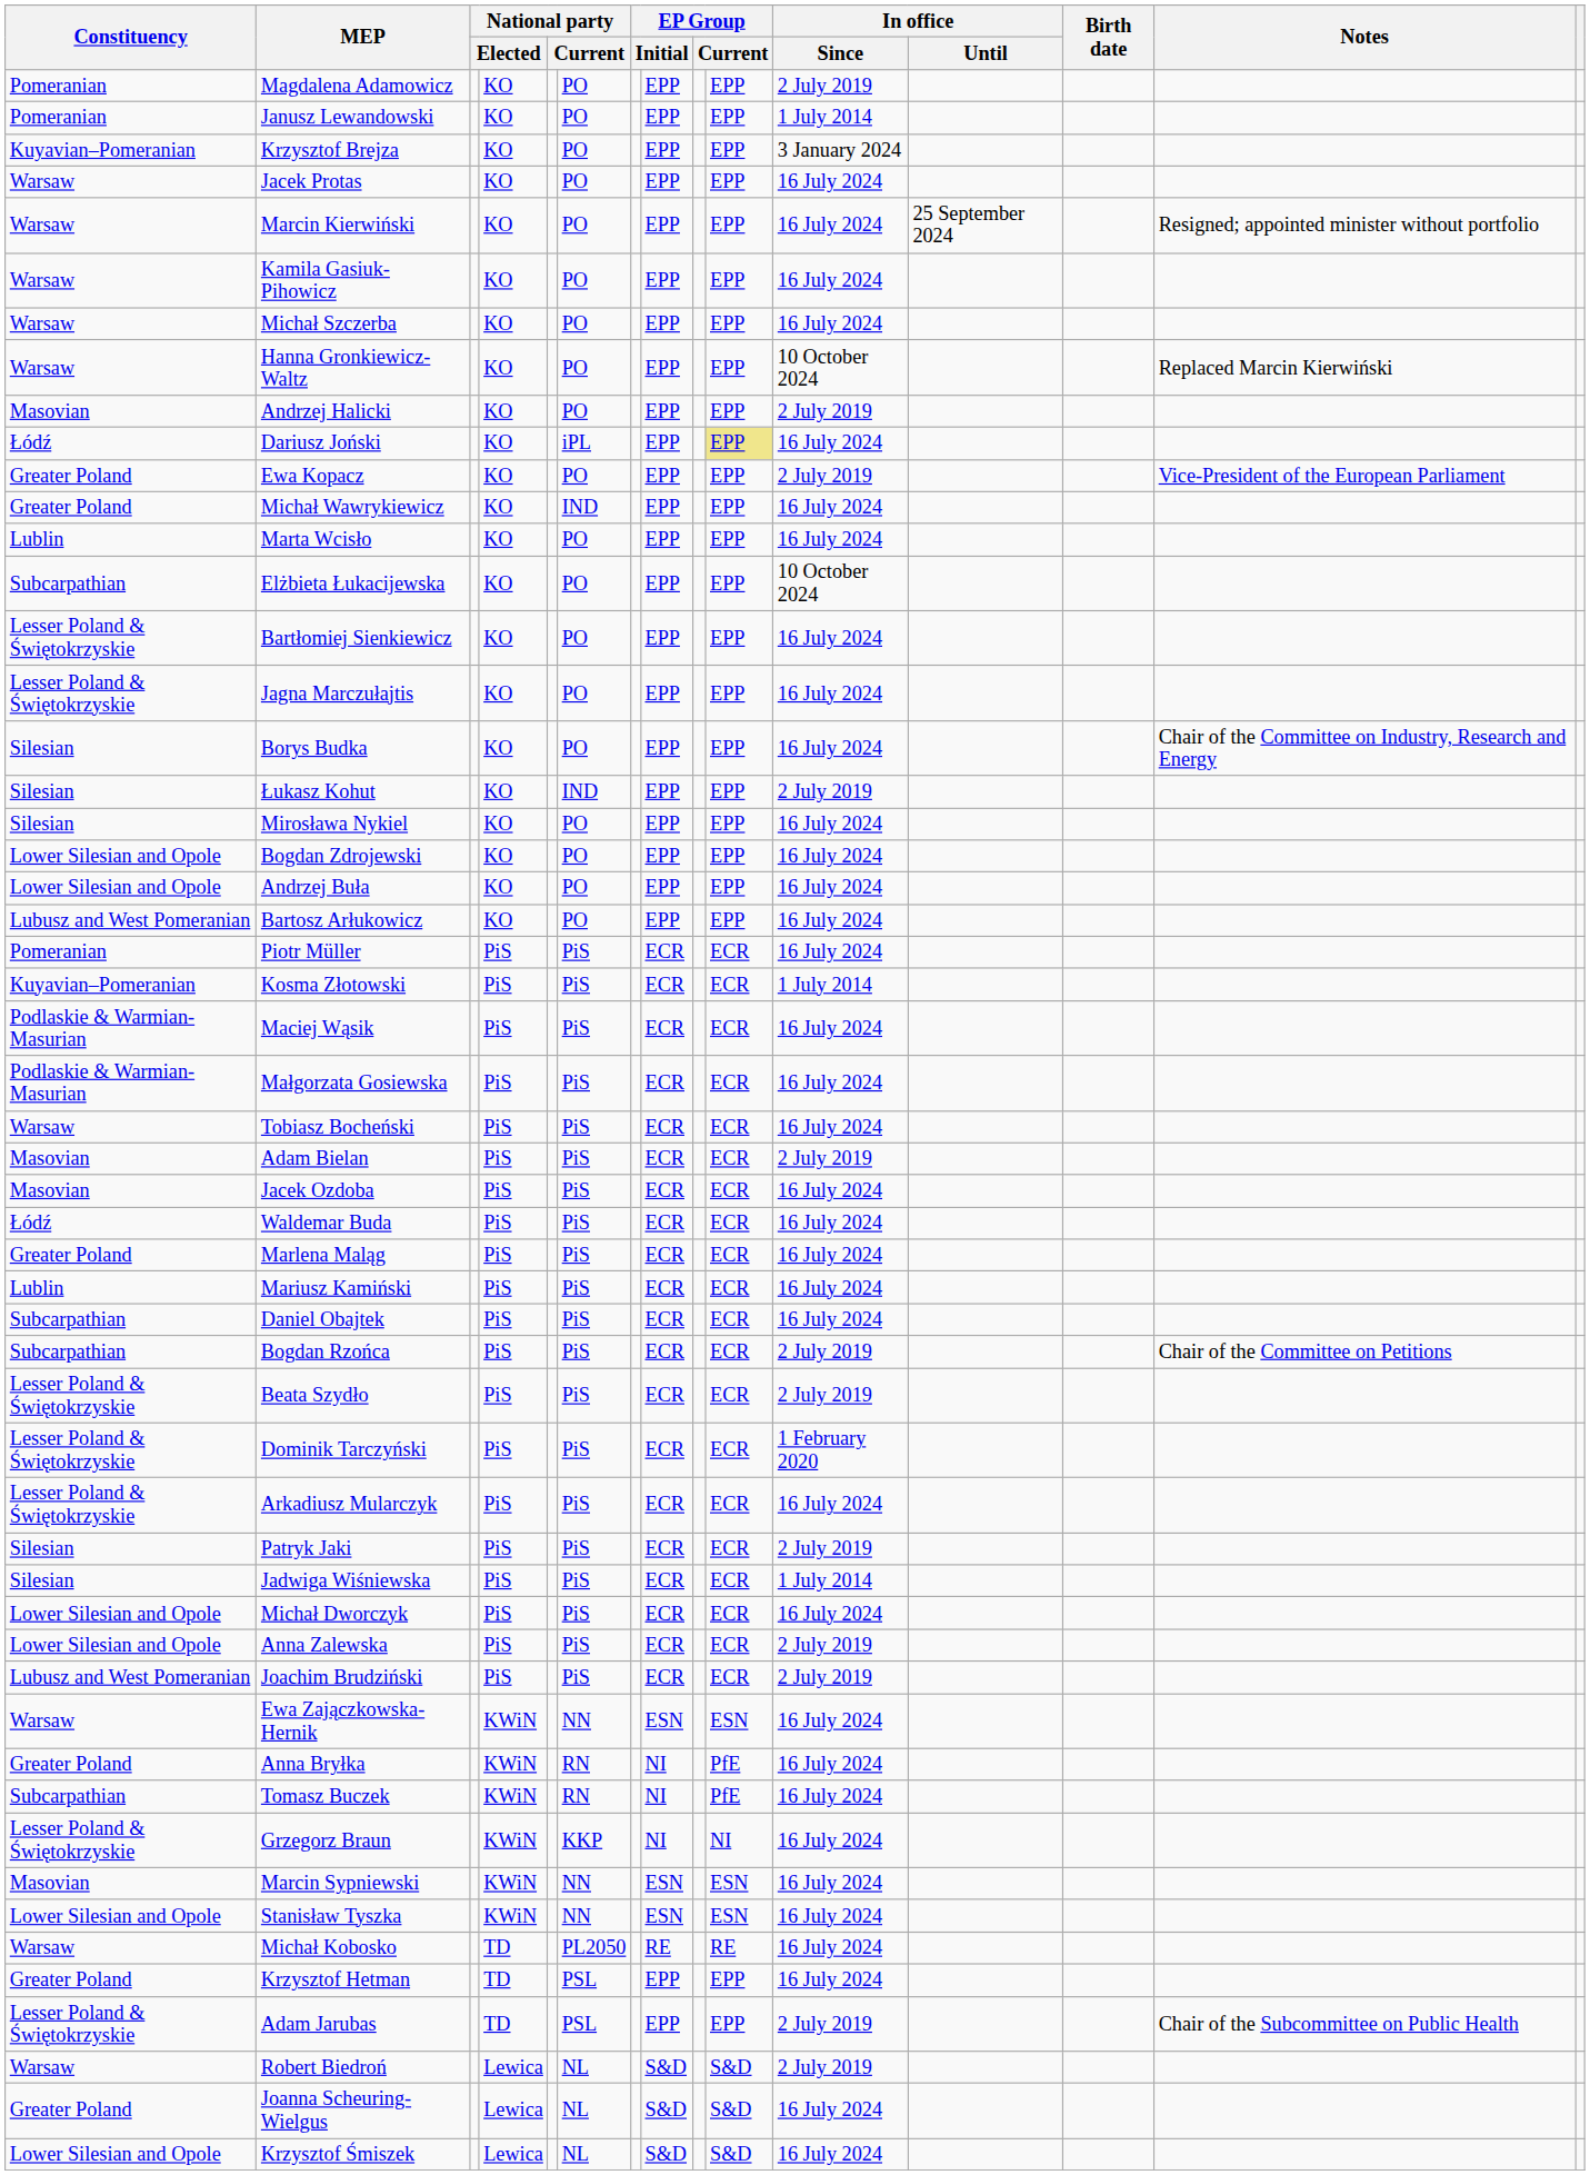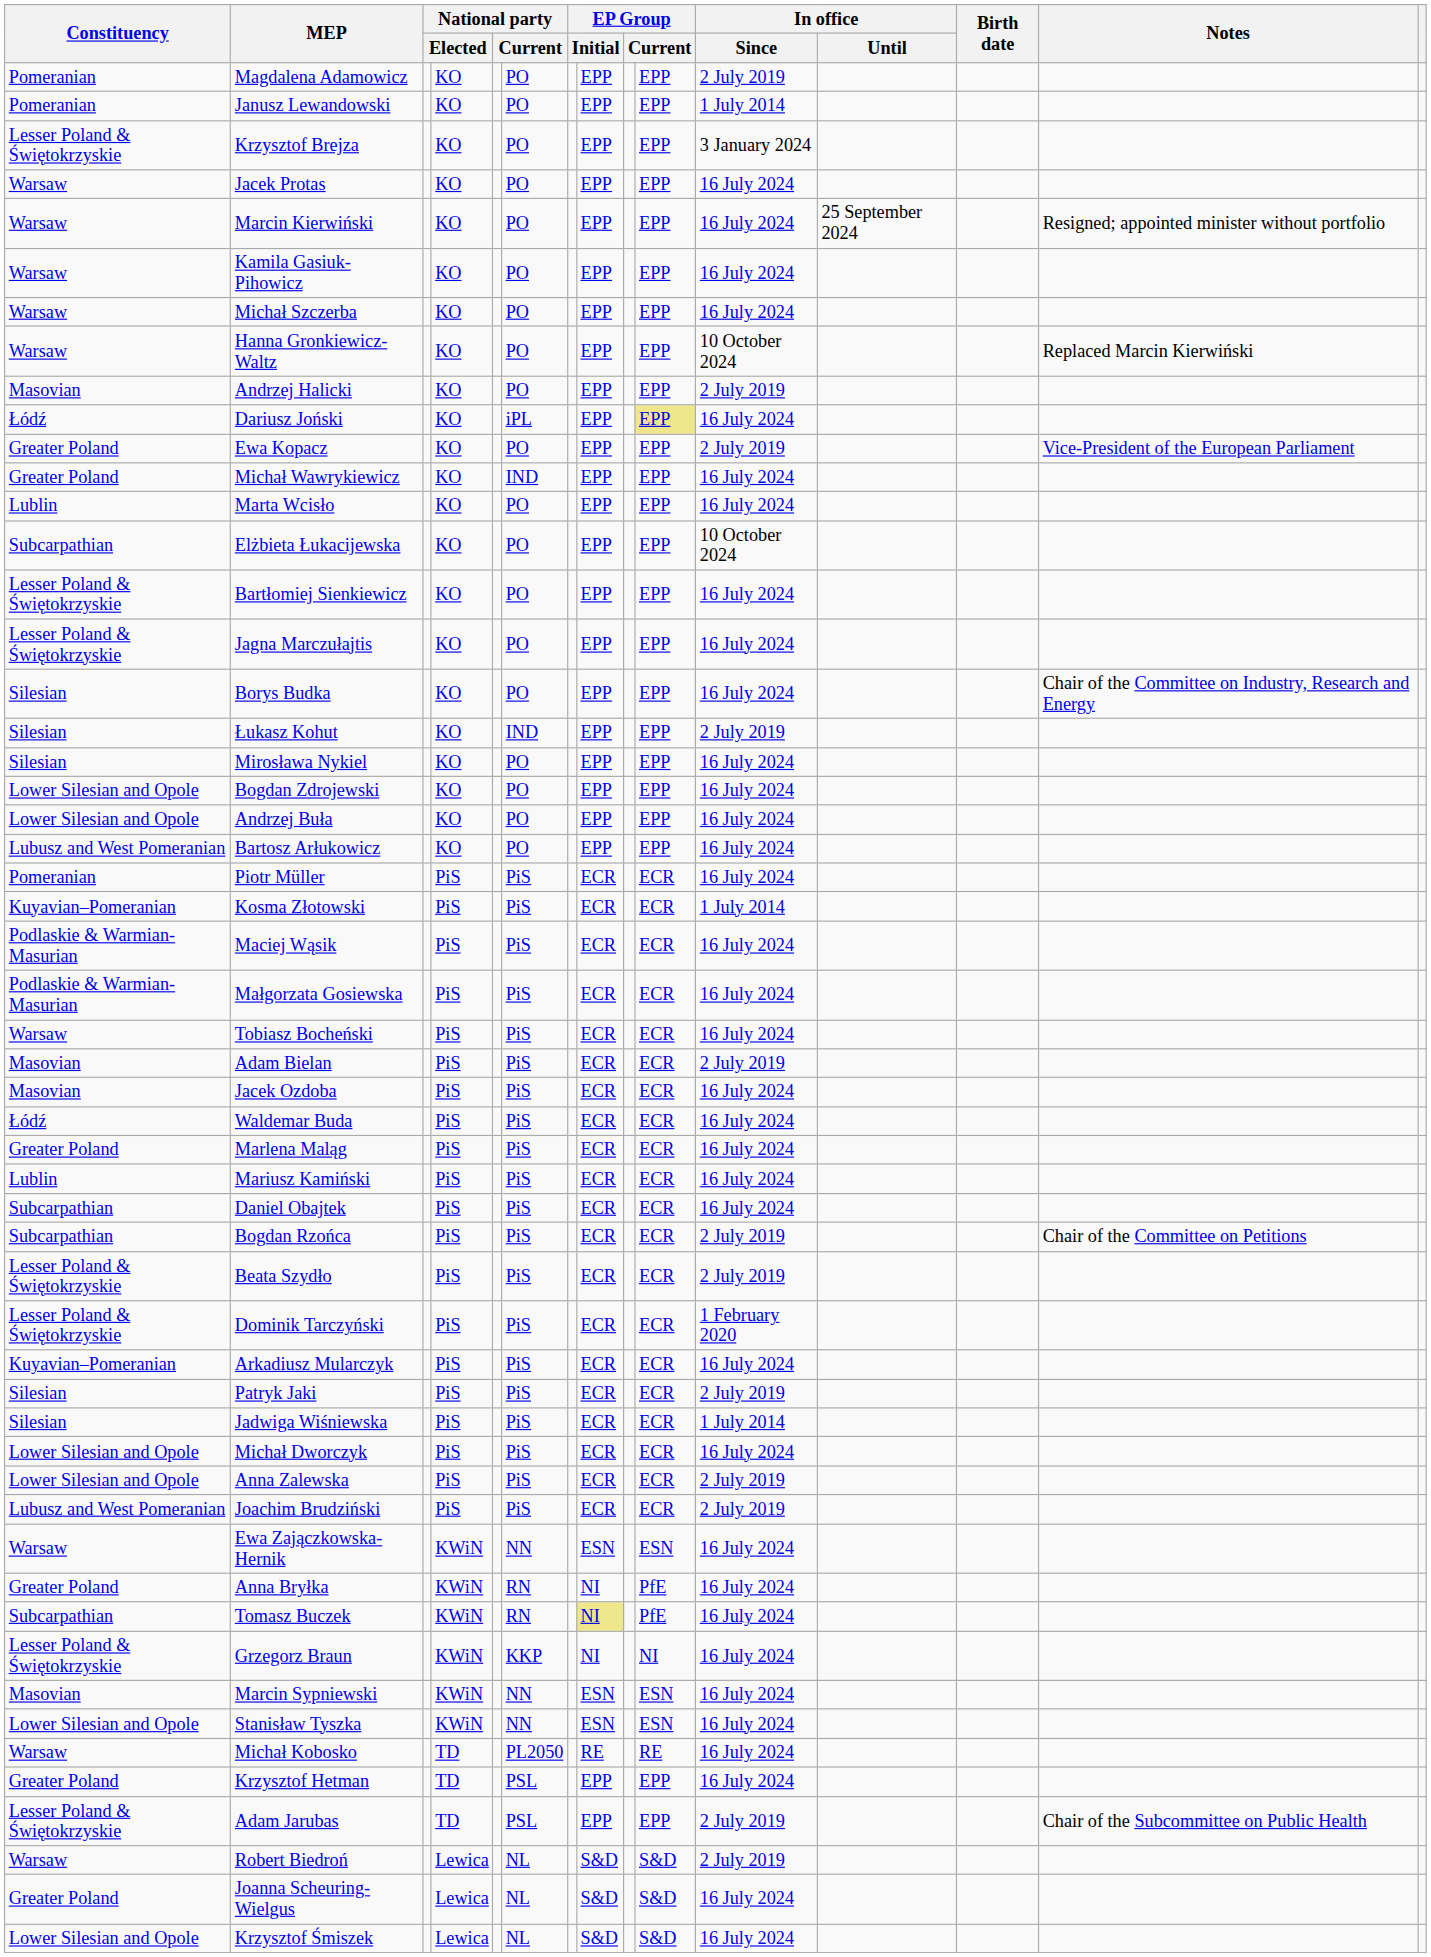Krzysztof Brejza | Constituency: Kuyavian–Pomeranian -> Lesser Poland & Świętokrzyskie
Arkadiusz Mularczyk | Constituency: Lesser Poland & Świętokrzyskie -> Kuyavian–Pomeranian
Tomasz Buczek | column 8: no background -> khaki background
